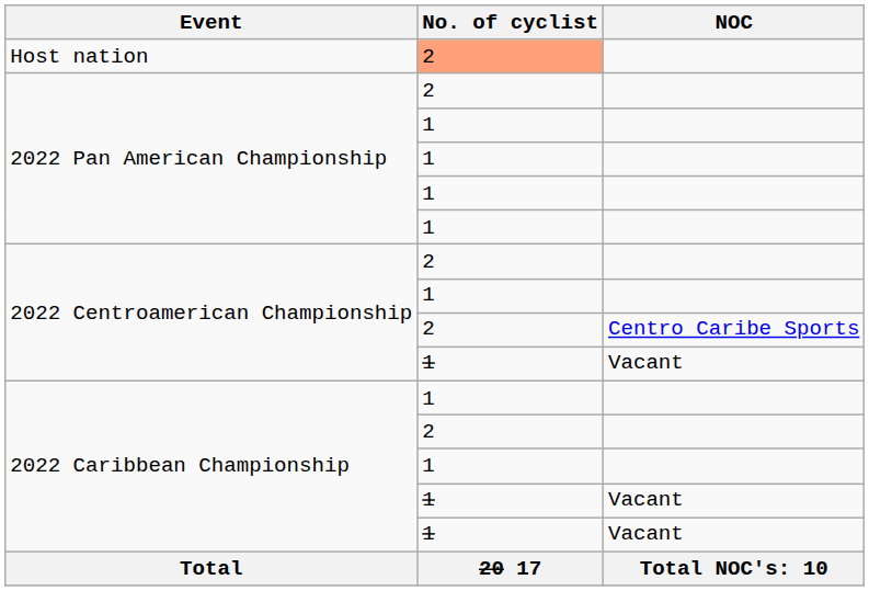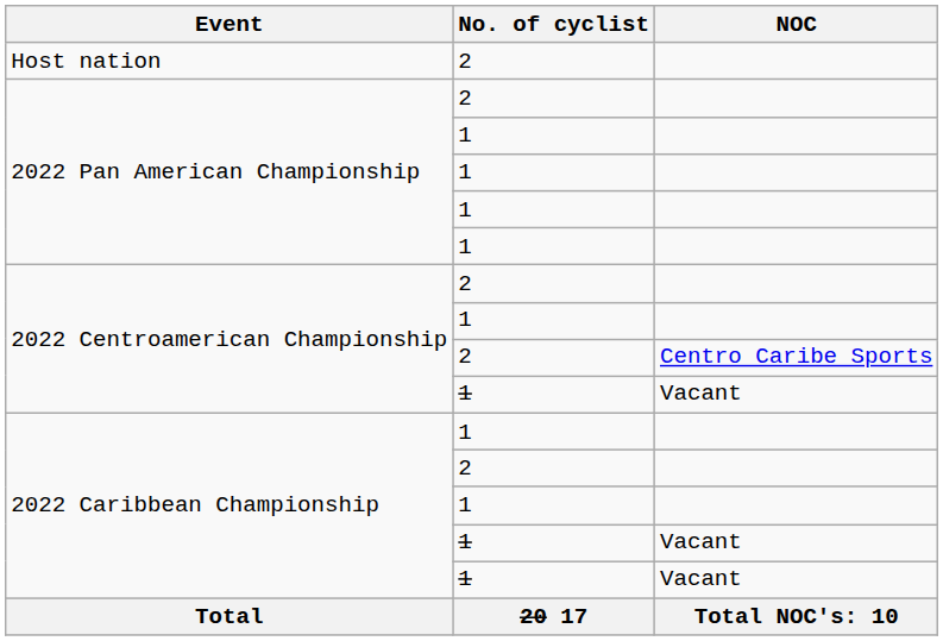Host nation | No. of cyclist: lightsalmon background -> no background
